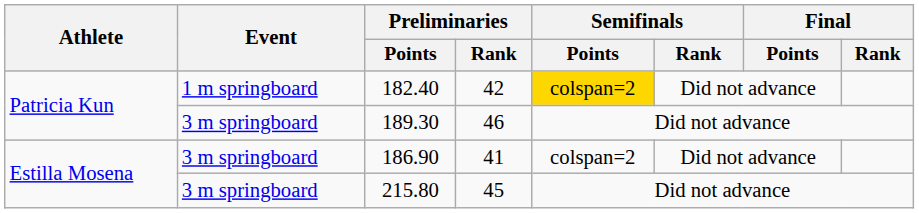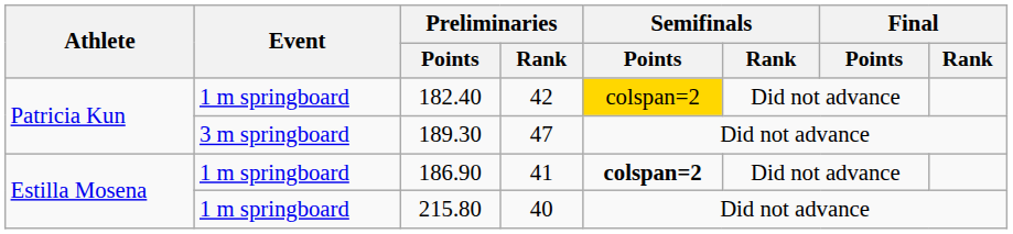189.30 | Preliminaries / Rank: 46 -> 47
186.90 | Event: 3 m springboard -> 1 m springboard
186.90 | Semifinals / Points: normal -> bold
215.80 | Event: 3 m springboard -> 1 m springboard
215.80 | Preliminaries / Rank: 45 -> 40
